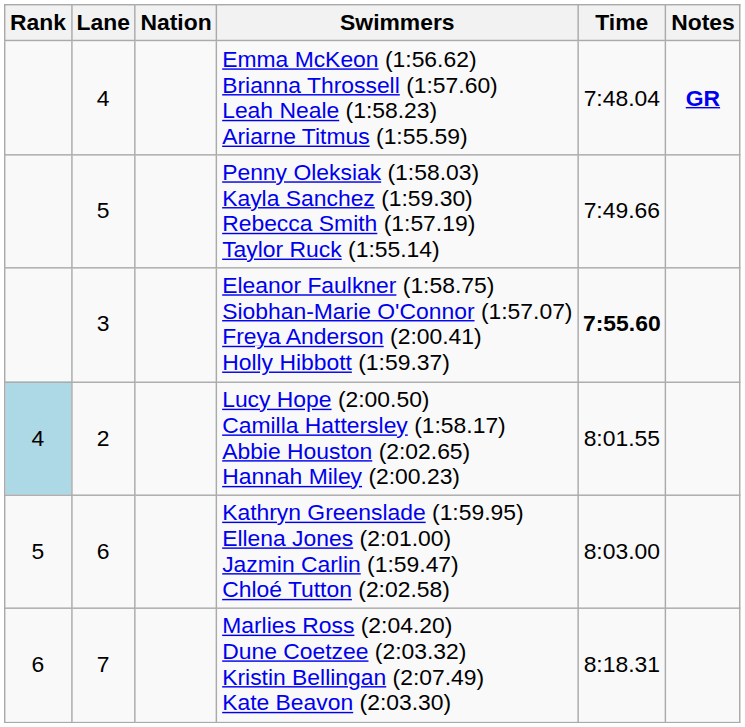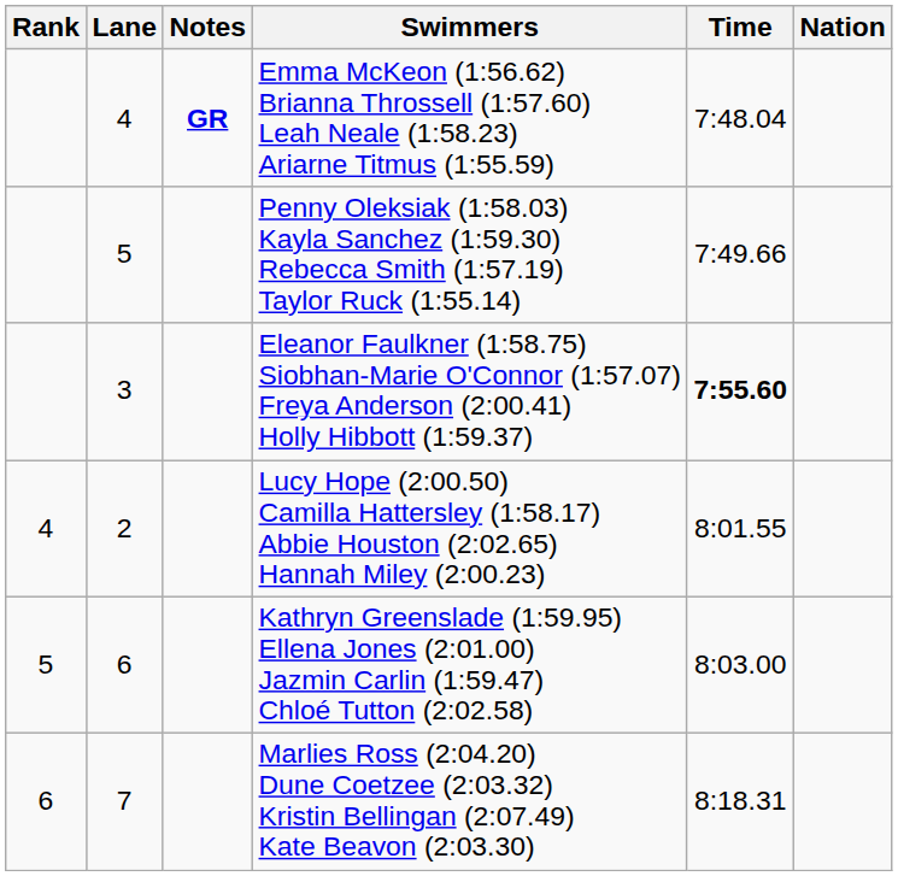columns swapped: Nation <-> Notes
row 5 | Rank: lightblue background -> no background
